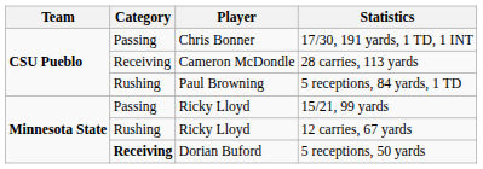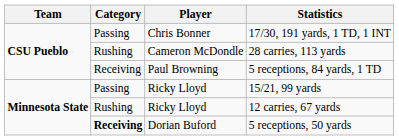28 carries, 113 yards | Category: Receiving -> Rushing
5 receptions, 84 yards, 1 TD | Category: Rushing -> Receiving
